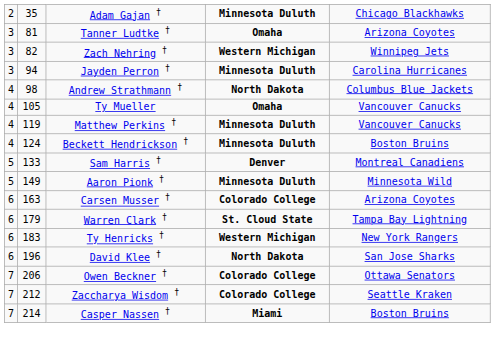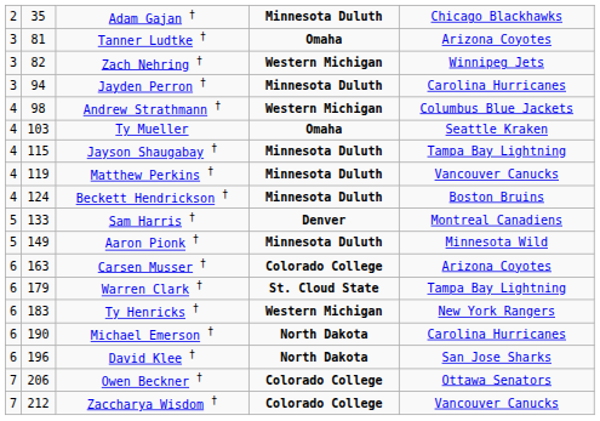Andrew Strathmann † | column 4: North Dakota -> Western Michigan
Ty Mueller | column 2: 105 -> 103
Ty Mueller | column 5: Vancouver Canucks -> Seattle Kraken
+ row: 4 | 115 | Jayson Shaugabay † | Minnesota Duluth | Tampa Bay Lightning
+ row: 6 | 190 | Michael Emerson † | North Dakota | Carolina Hurricanes
Zaccharya Wisdom † | column 5: Seattle Kraken -> Vancouver Canucks
- row: 7 | 214 | Casper Nassen † | Miami | Boston Bruins
